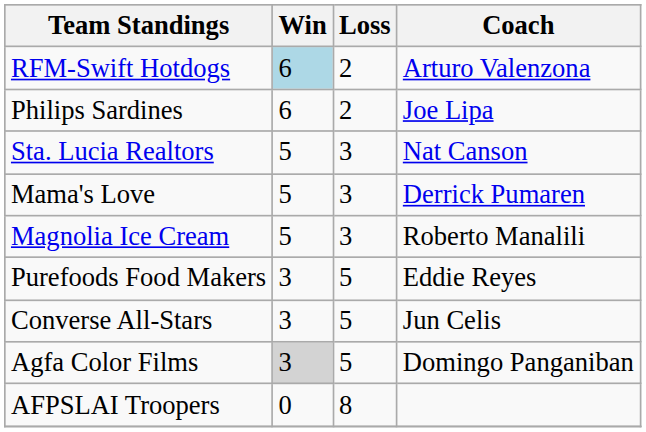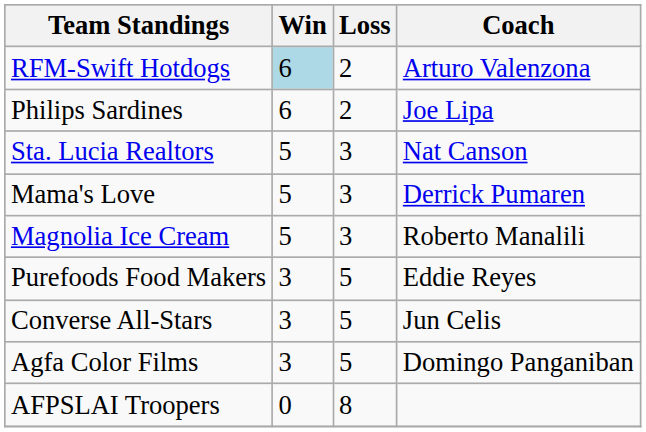Agfa Color Films | Win: lightgrey background -> no background
